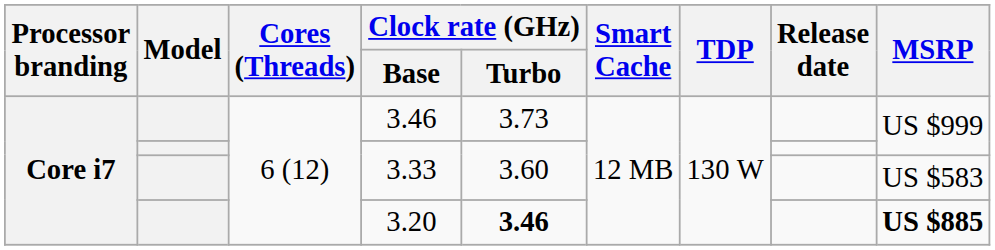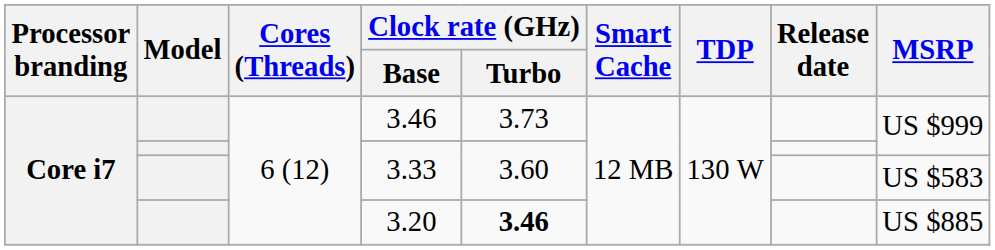3.20 | MSRP: bold -> normal
